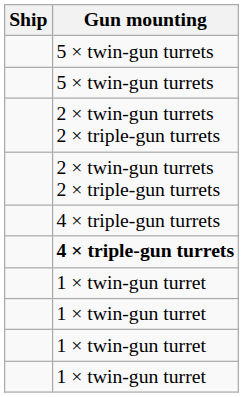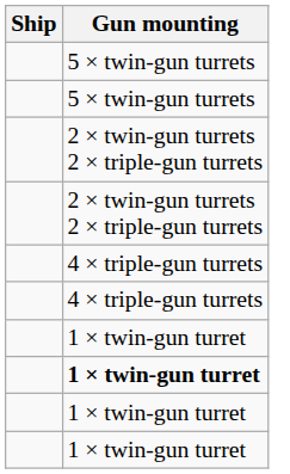row 7 | Gun mounting: bold -> normal
row 9 | Gun mounting: normal -> bold
